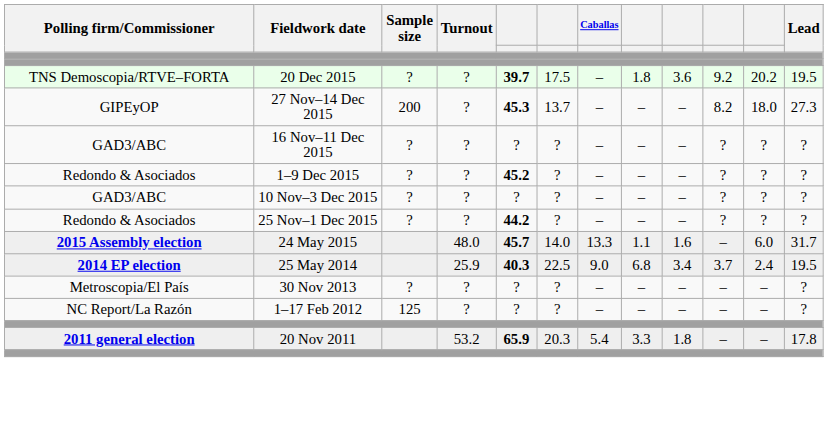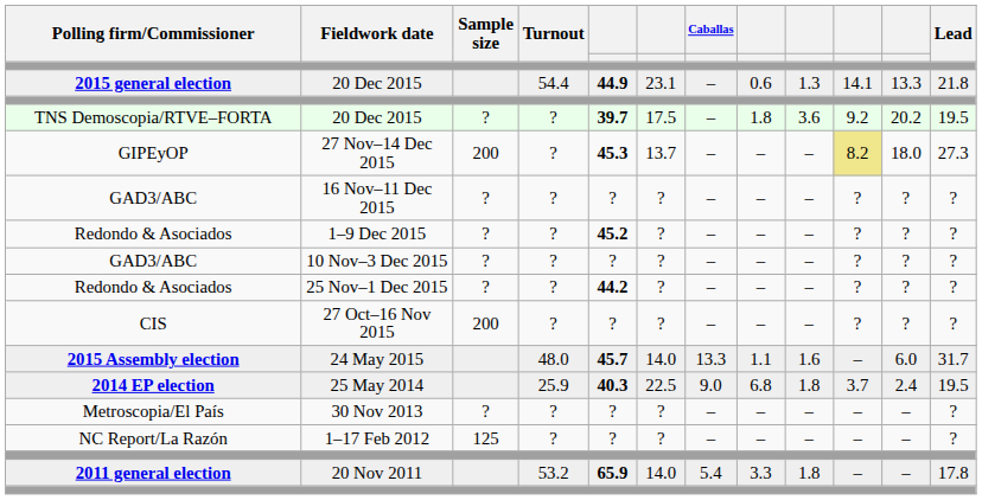+ row: 2015 general election | 20 Dec 2015 | 54.4 | 44.9 | 23.1 | – | 0.6 | 1.3 | 14.1 | 13.3 | 21.8
27 Nov–14 Dec 2015 | column 10: no background -> khaki background
+ row: CIS | 27 Oct–16 Nov 2015 | 200 | ? | ? | ? | – | – | – | ? | ? | ?
25 May 2014 | column 9: 3.4 -> 1.8
20 Nov 2011 | column 6: 20.3 -> 14.0
